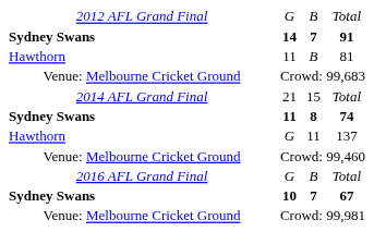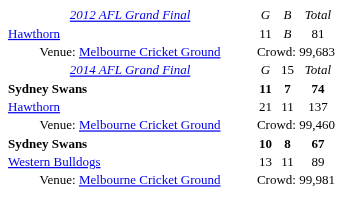- row: Sydney Swans | 14 | 7 | 91
2014 AFL Grand Final / Total | column 2: 21 -> G
74 | column 3: 8 -> 7
137 | column 2: G -> 21
- row: 2016 AFL Grand Final | G | B | Total
67 | column 3: 7 -> 8
+ row: Western Bulldogs | 13 | 11 | 89
